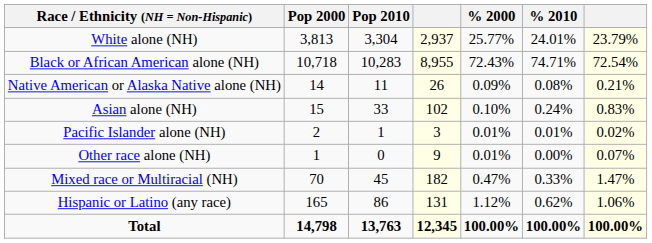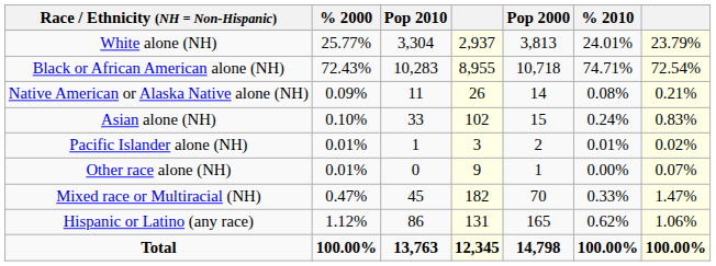columns swapped: Pop 2000 <-> % 2000
